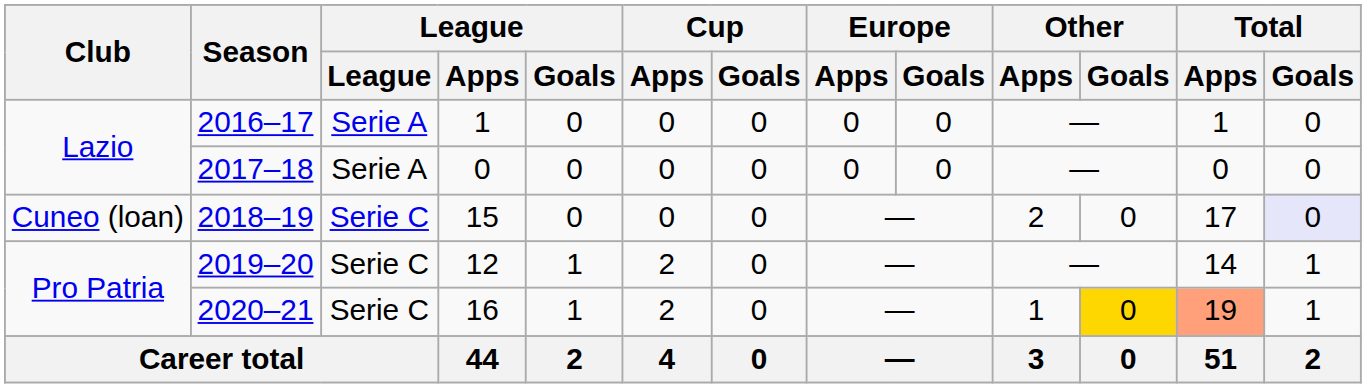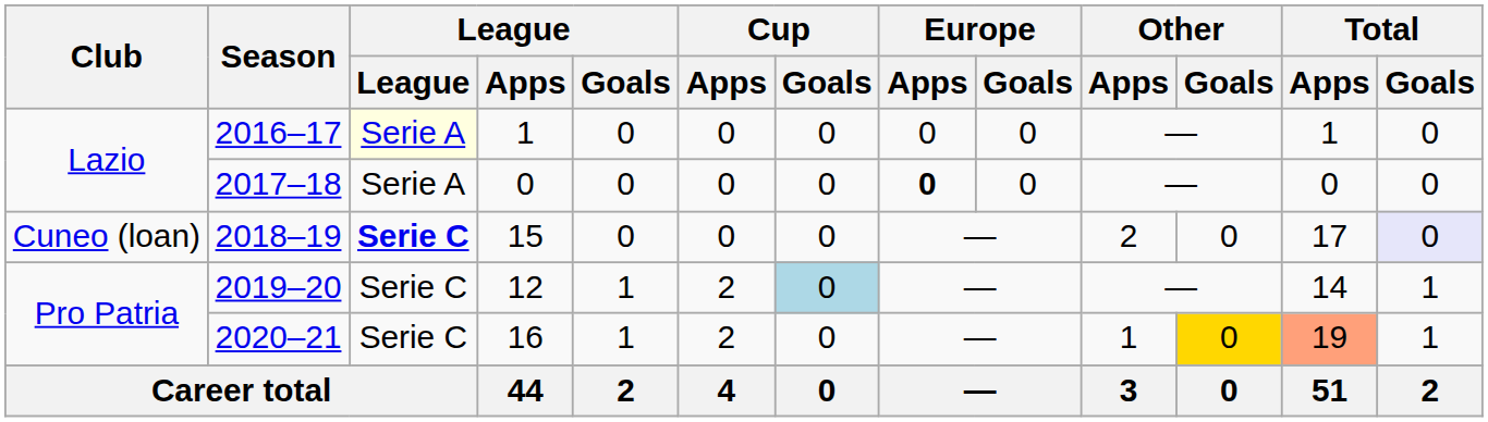2016–17 | League: no background -> lightyellow background
2017–18 | Europe / Apps: normal -> bold
2018–19 | League: normal -> bold
2019–20 | Cup / Goals: no background -> lightblue background
